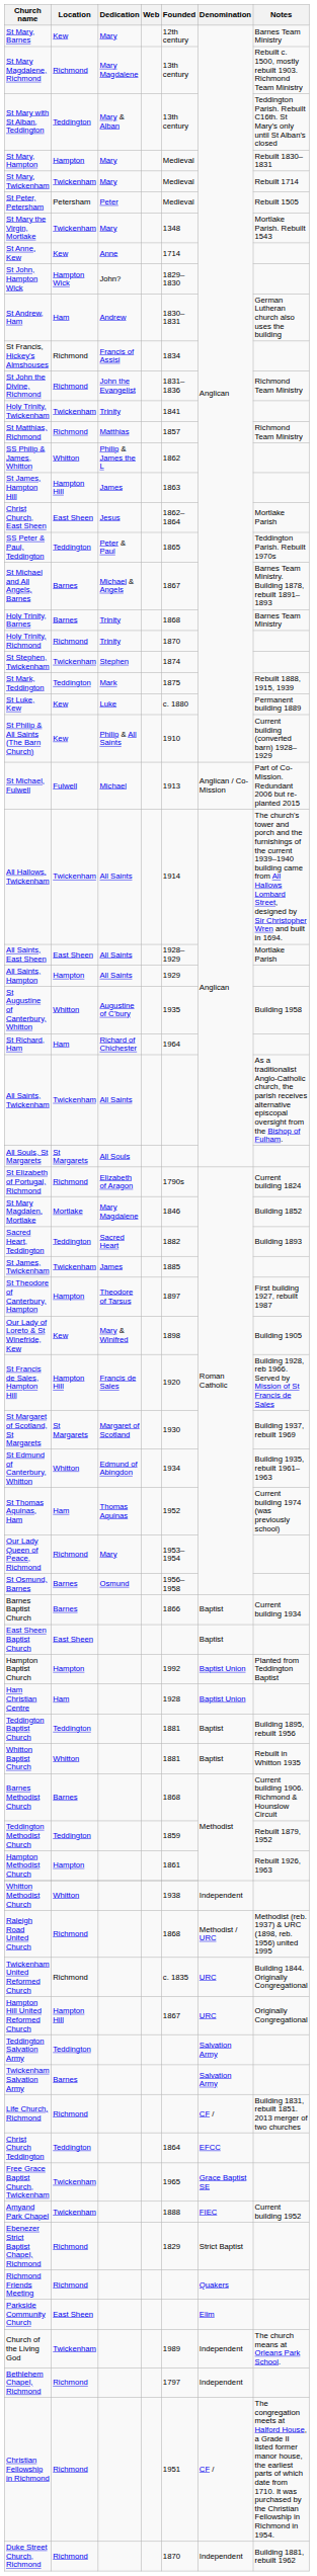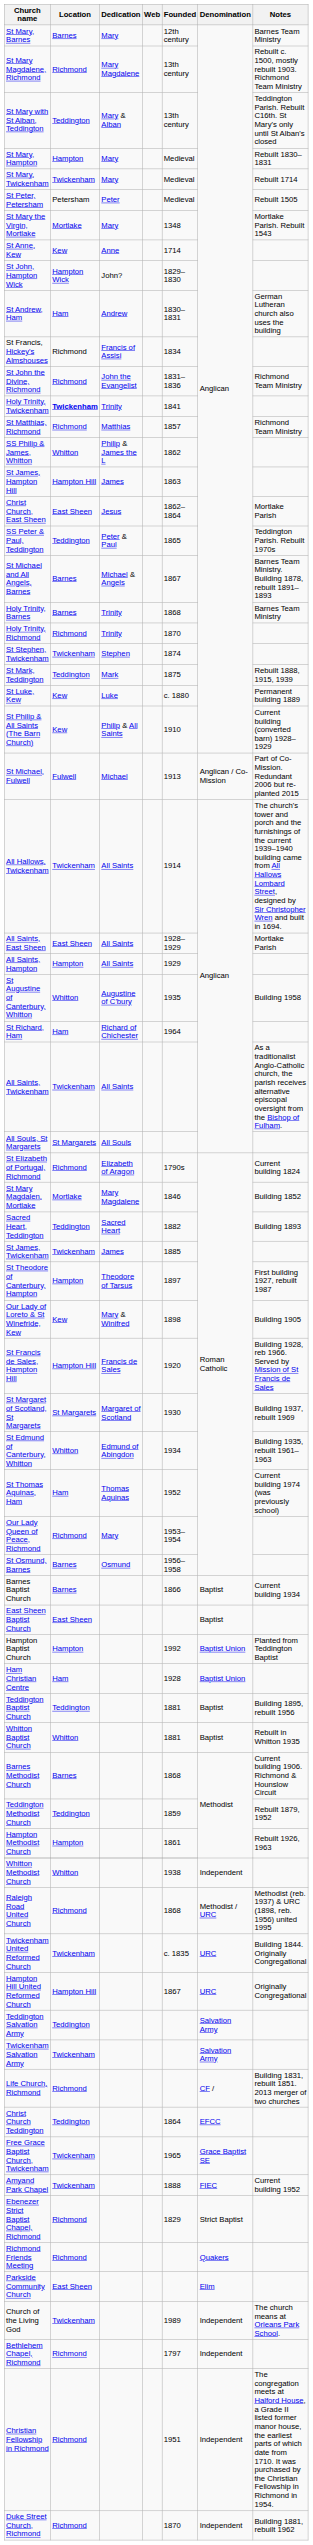St Mary, Barnes | Location: Kew -> Barnes
St Mary the Virgin, Mortlake | Location: Twickenham -> Mortlake
Holy Trinity, Twickenham | Location: normal -> bold
Twickenham United Reformed Church | Location: Richmond -> Twickenham
Twickenham Salvation Army | Location: Barnes -> Twickenham
Christian Fellowship in Richmond | Denomination: CF / -> Independent
